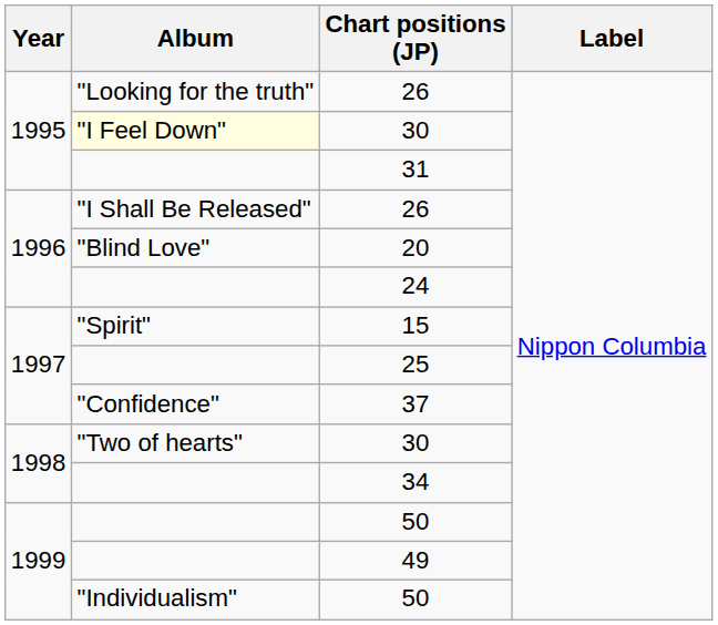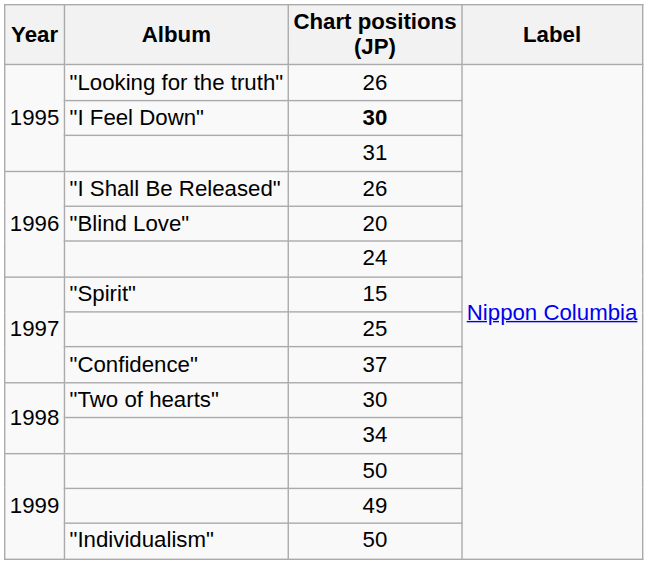"I Feel Down" / 30 | Album: lightyellow background -> no background
"I Feel Down" / 30 | Chart positions (JP): normal -> bold
